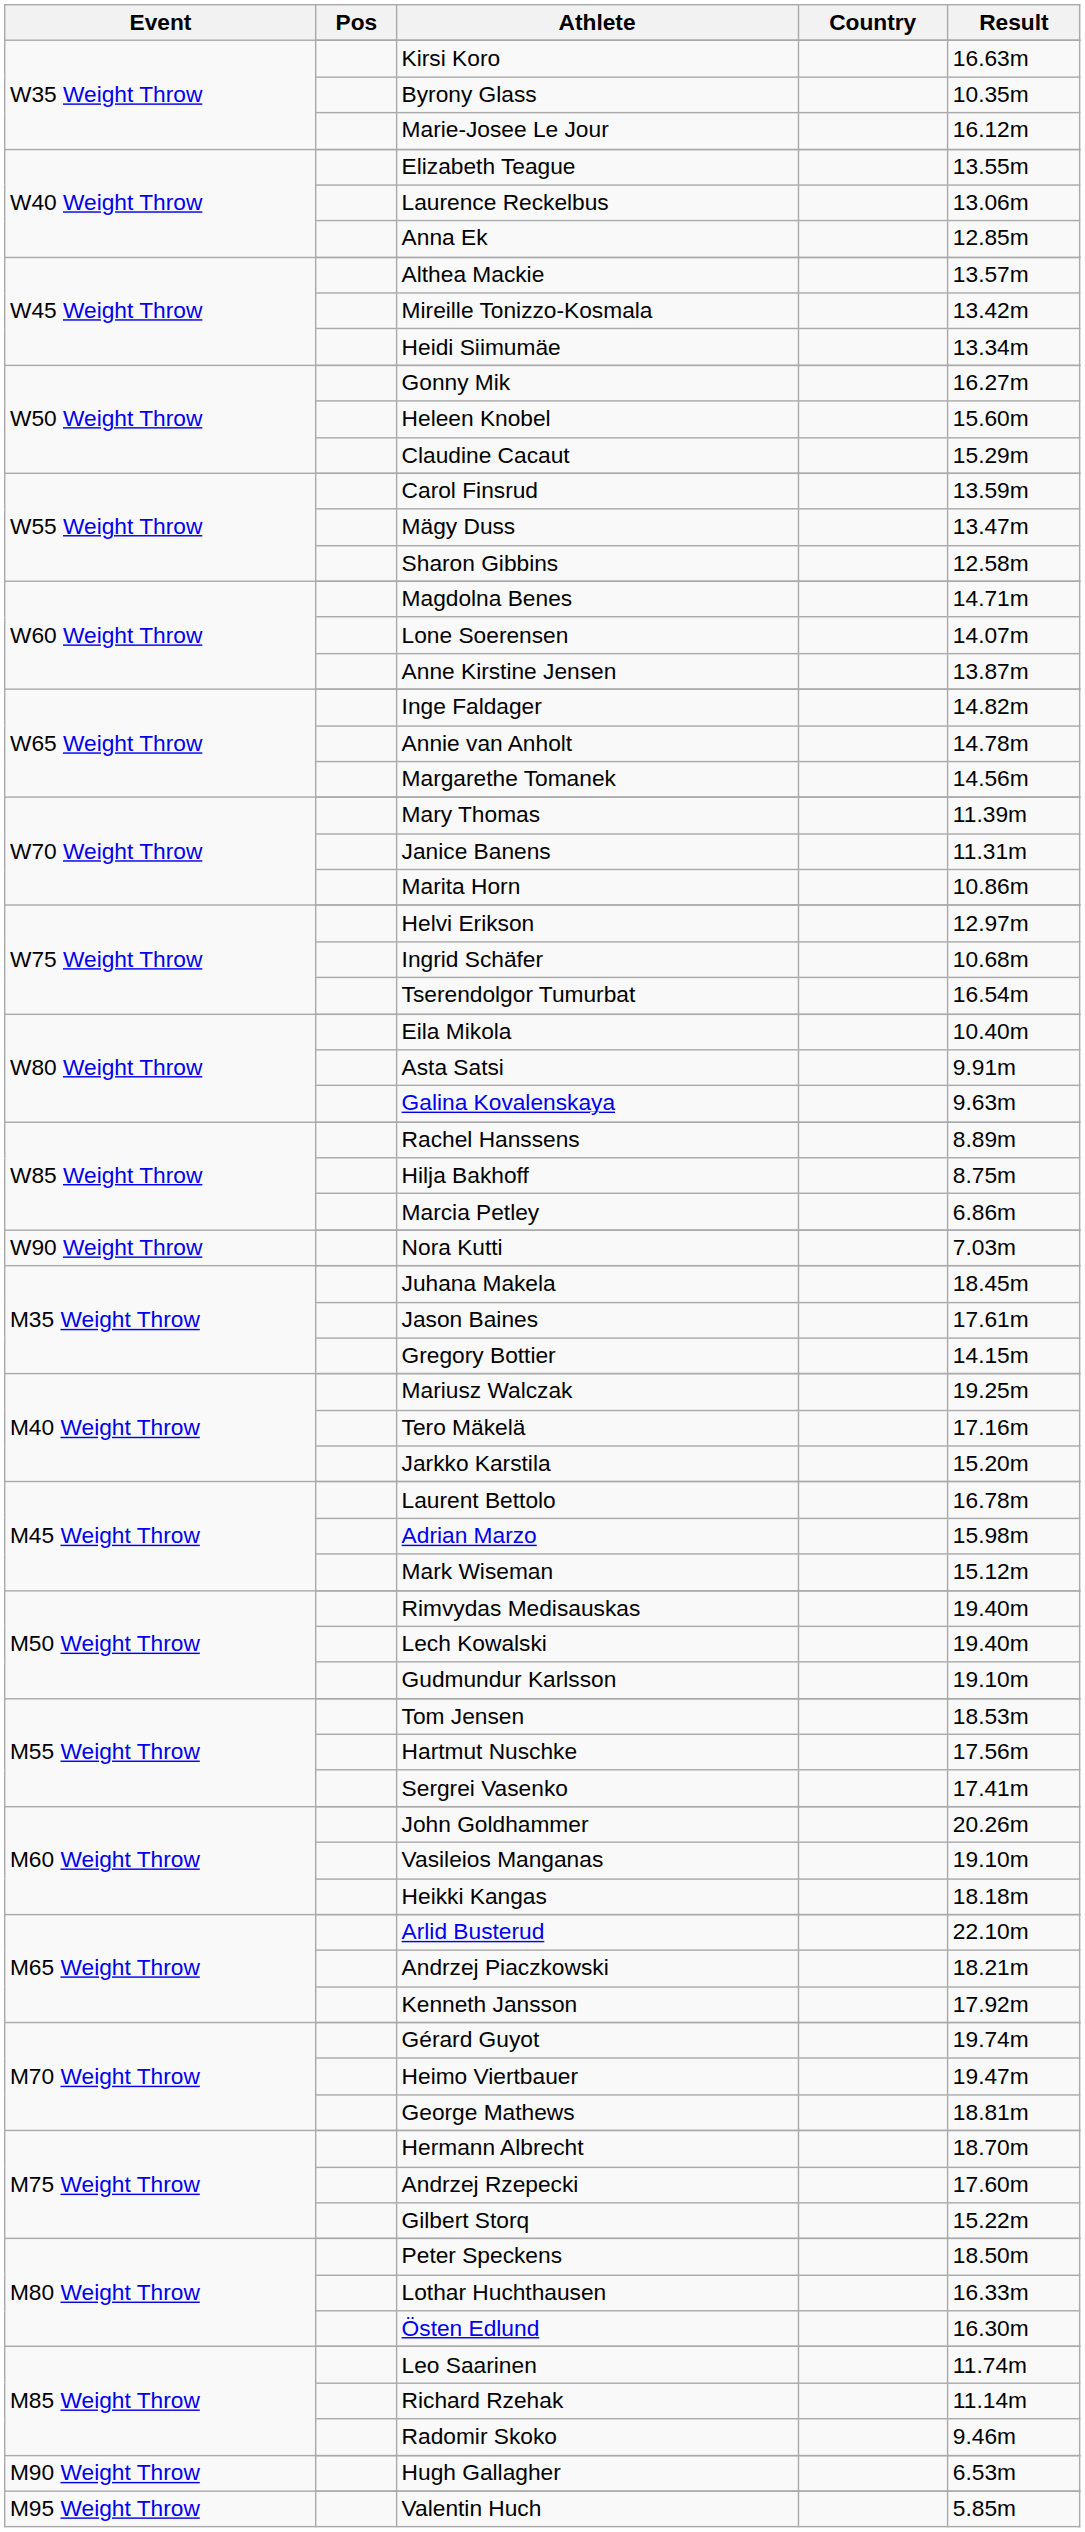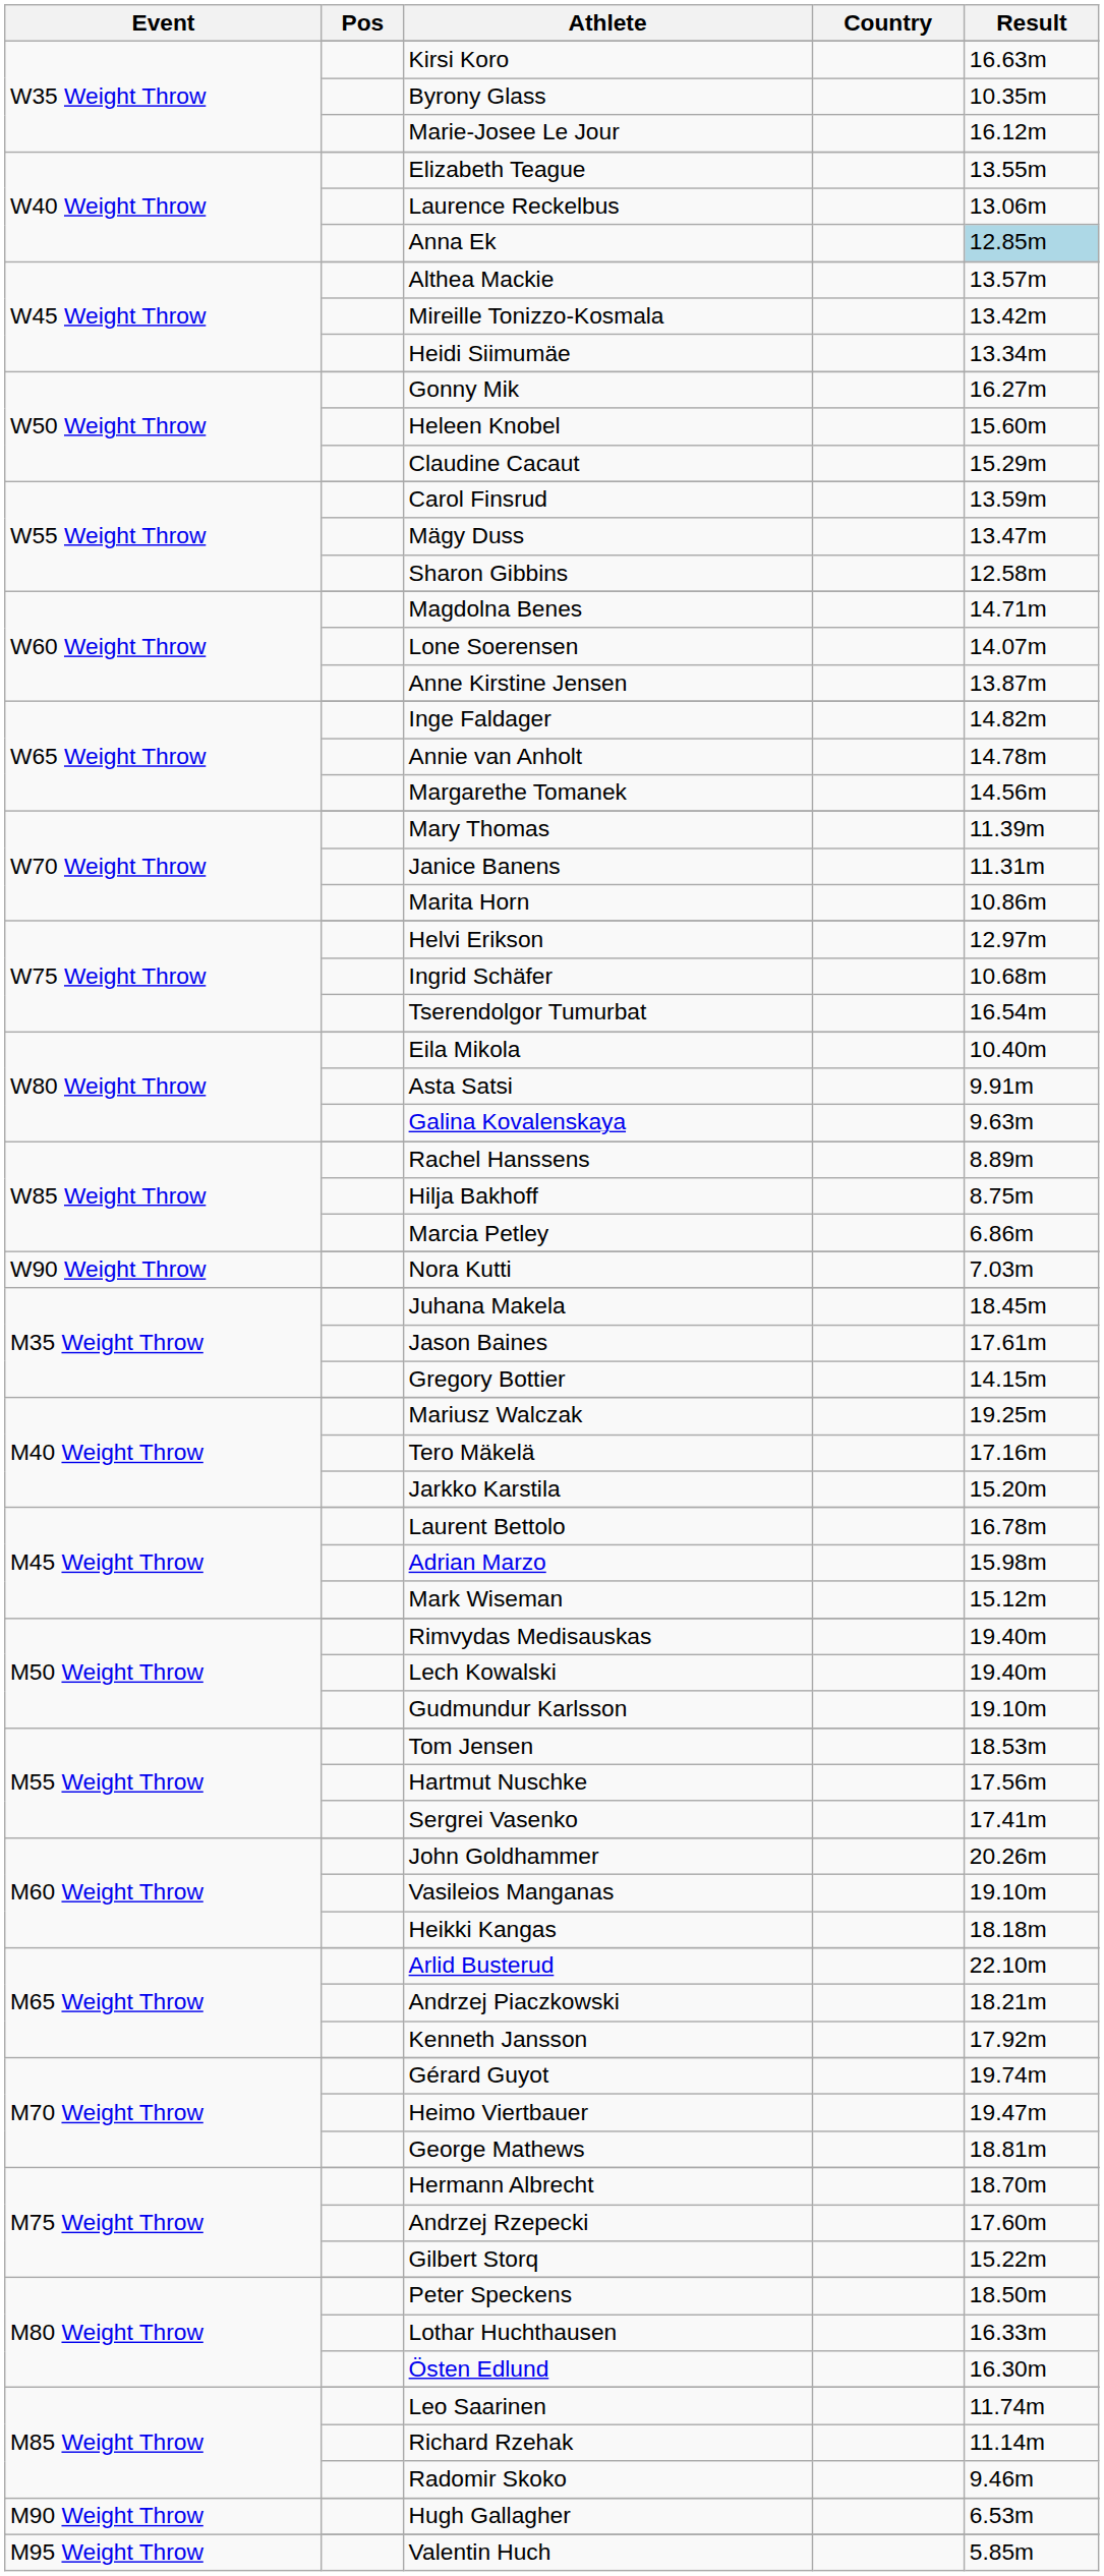Anna Ek | Result: no background -> lightblue background
